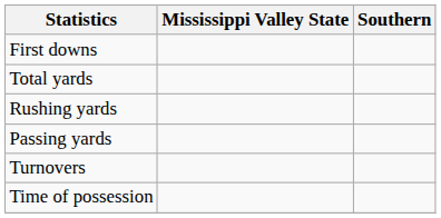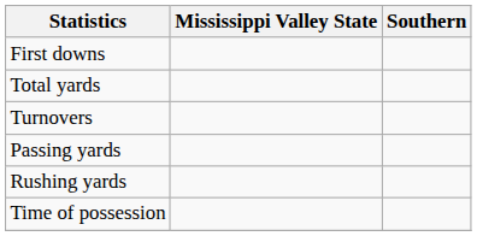rows swapped: Rushing yards <-> Turnovers
